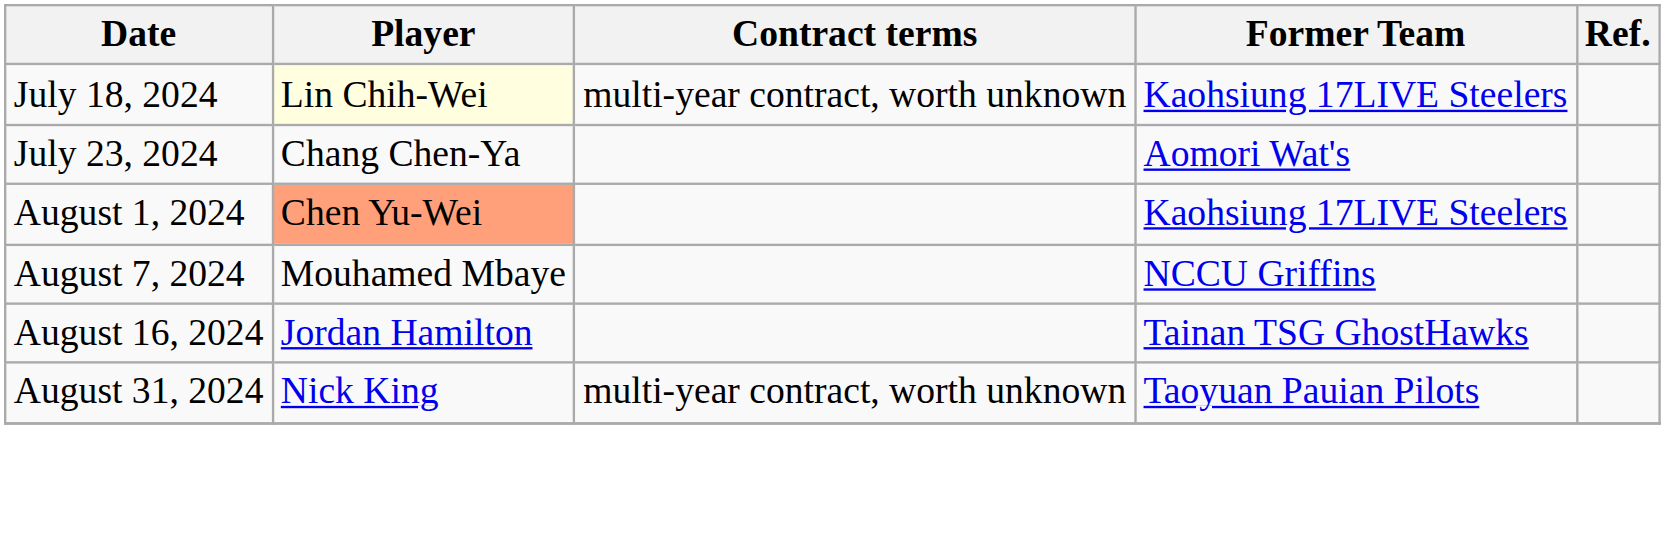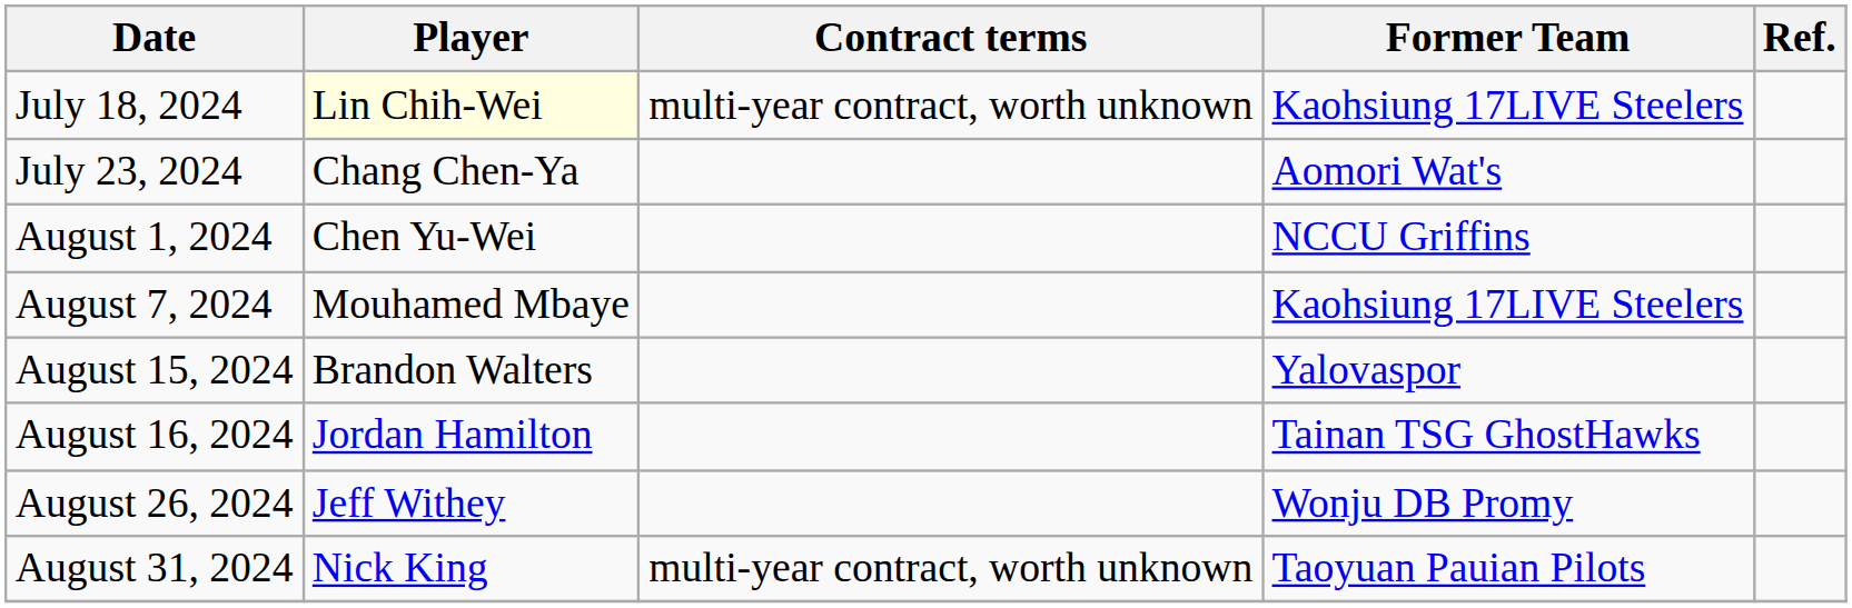August 1, 2024 | Player: lightsalmon background -> no background
August 1, 2024 | Former Team: Kaohsiung 17LIVE Steelers -> NCCU Griffins
August 7, 2024 | Former Team: NCCU Griffins -> Kaohsiung 17LIVE Steelers
+ row: August 15, 2024 | Brandon Walters | Yalovaspor
+ row: August 26, 2024 | Jeff Withey | Wonju DB Promy
